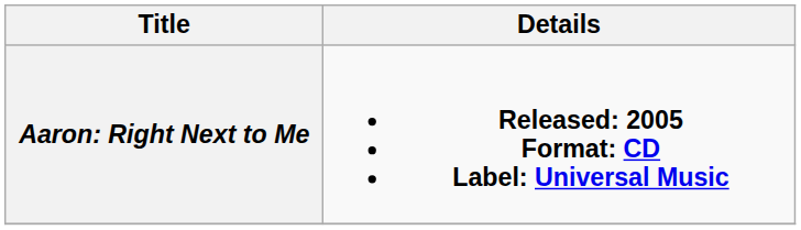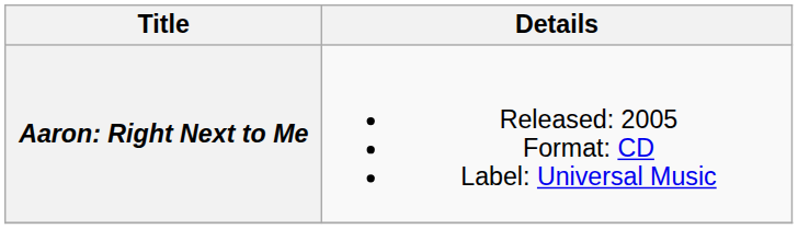Aaron: Right Next to Me | Details: bold -> normal
